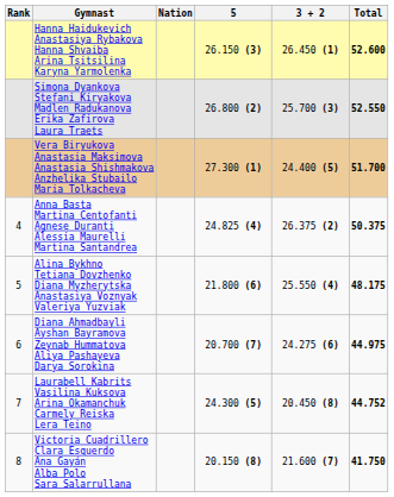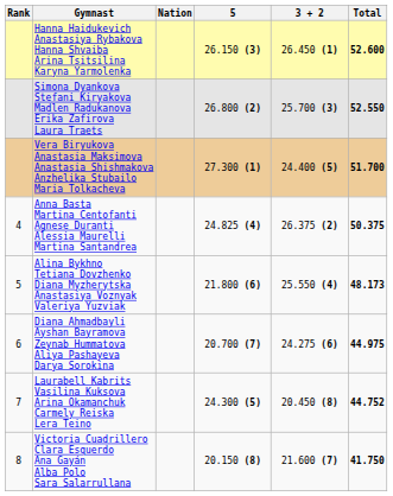row 6 | Total: 48.175 -> 48.173
